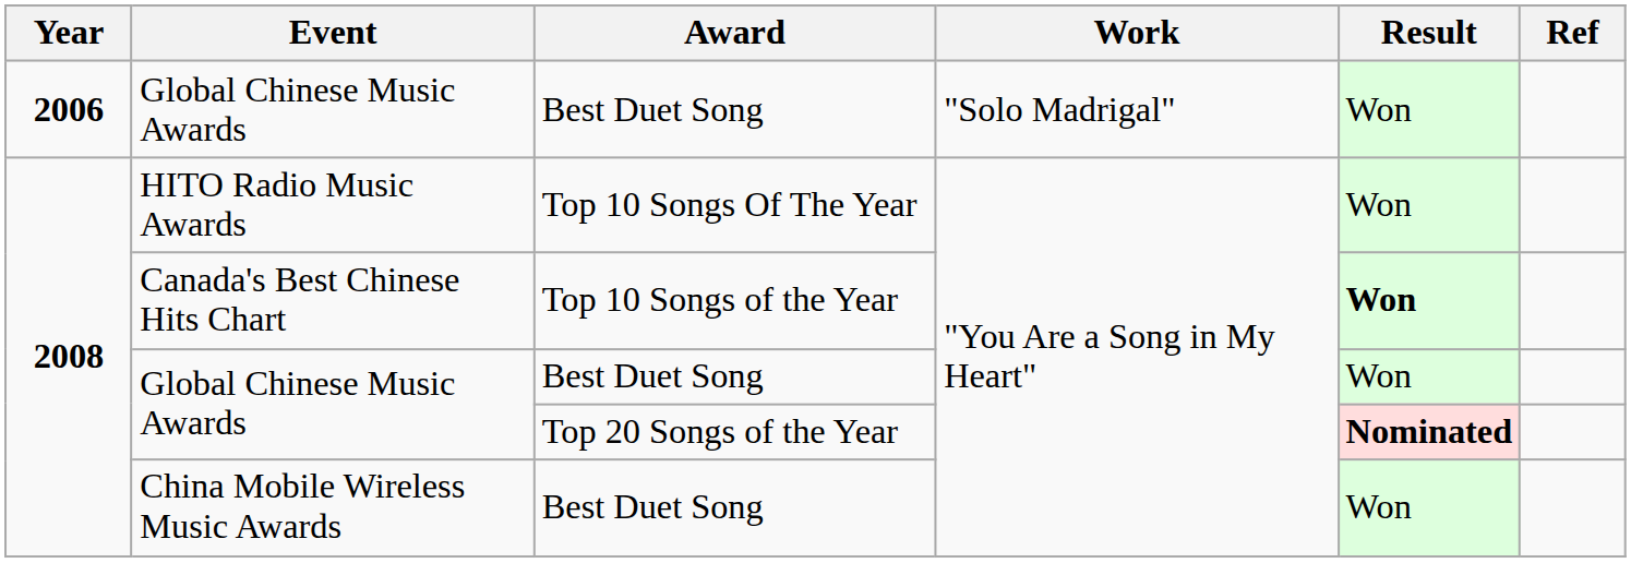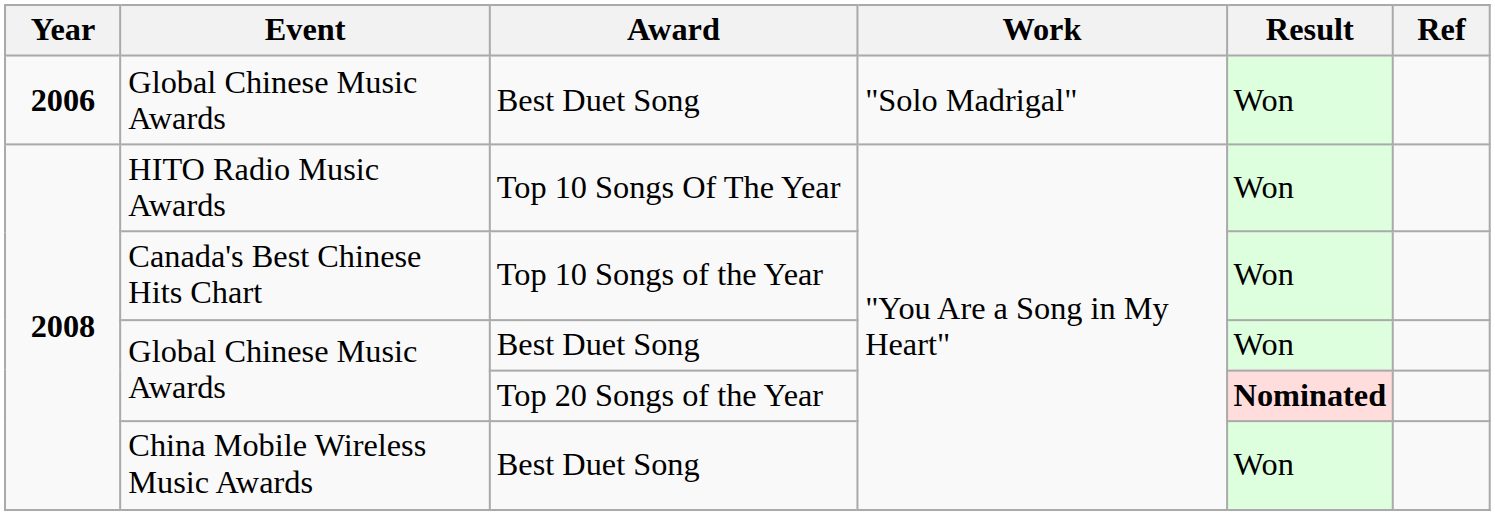Canada's Best Chinese Hits Chart | Result: bold -> normal
